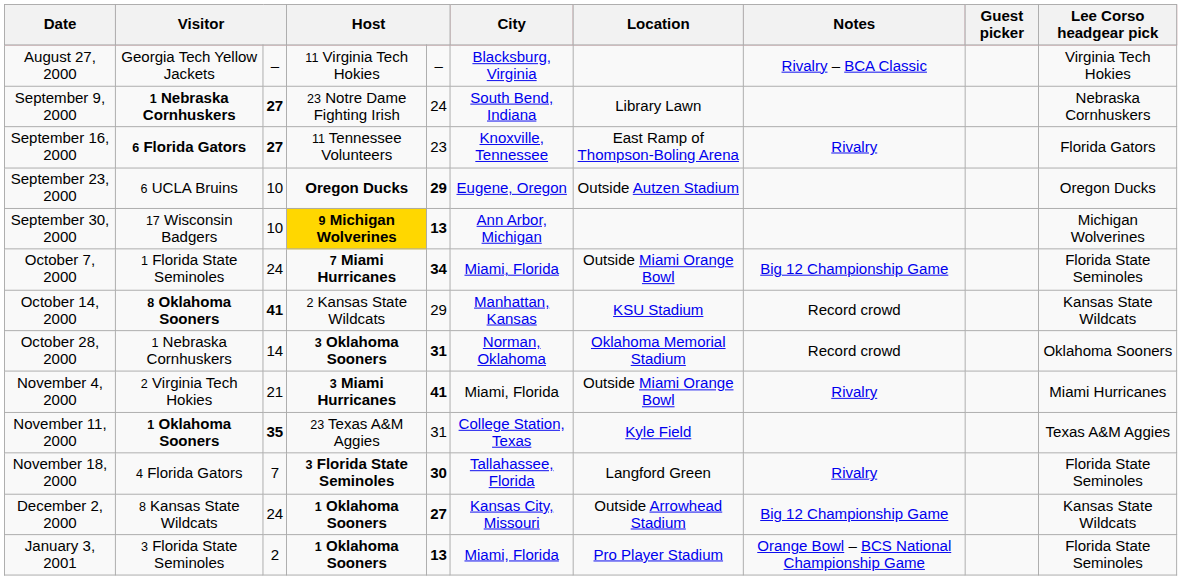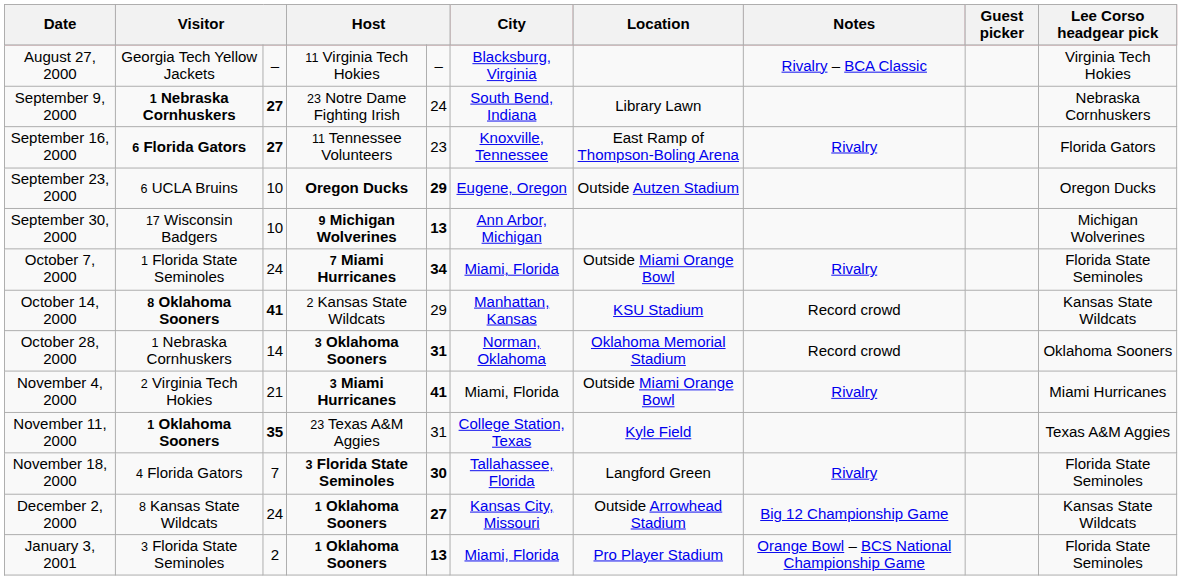September 30, 2000 | column 4: gold background -> no background
October 7, 2000 | Notes: Big 12 Championship Game -> Rivalry
